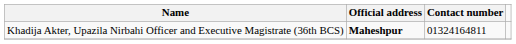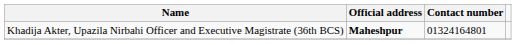row 2 | Contact number: 01324164811 -> 01324164801
